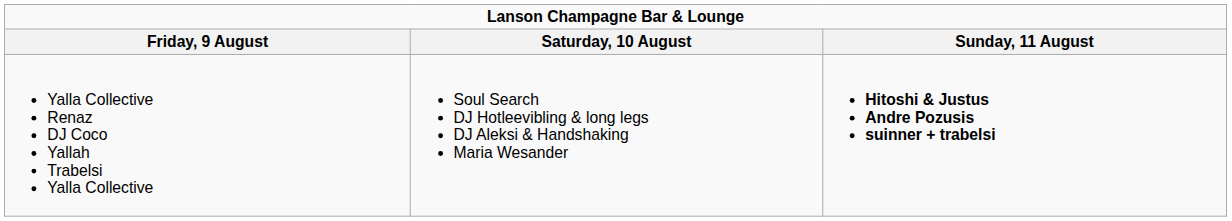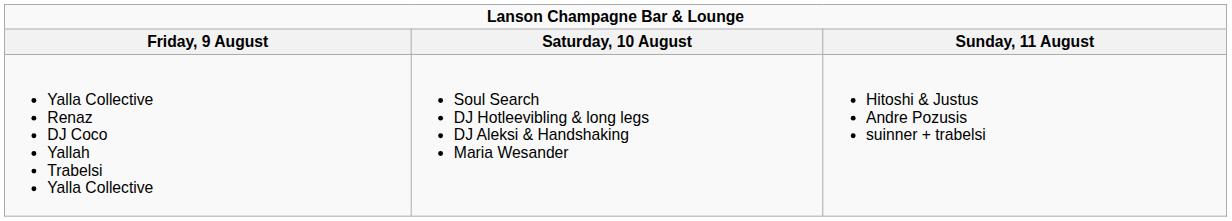row 3 | Sunday, 11 August: bold -> normal
